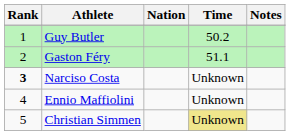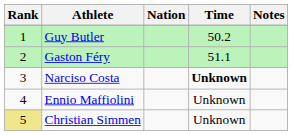Narciso Costa | Rank: bold -> normal
Narciso Costa | Time: normal -> bold
Christian Simmen | Rank: no background -> khaki background
Christian Simmen | Time: khaki background -> no background
